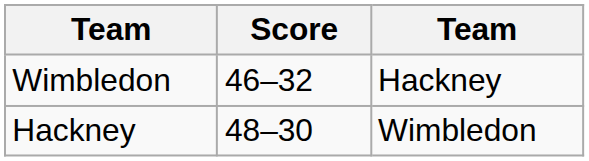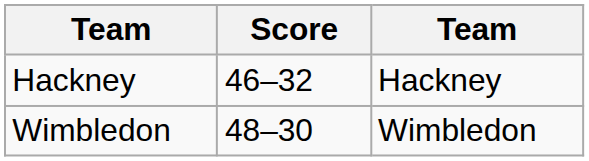row 2 | column 1: Wimbledon -> Hackney
row 3 | column 1: Hackney -> Wimbledon
